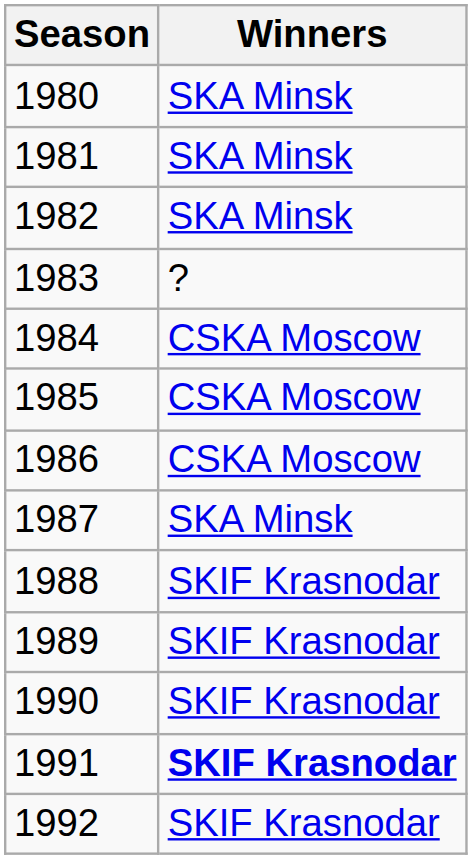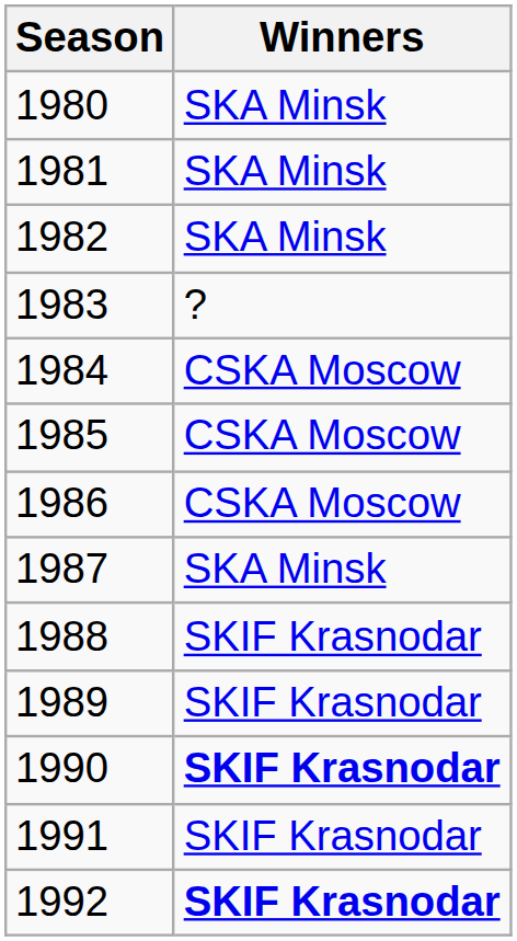1990 | Winners: normal -> bold
1991 | Winners: bold -> normal
1992 | Winners: normal -> bold
